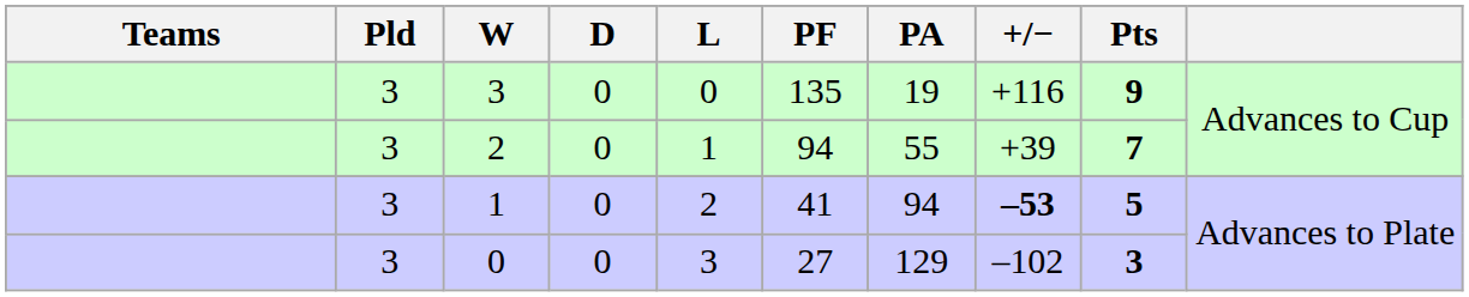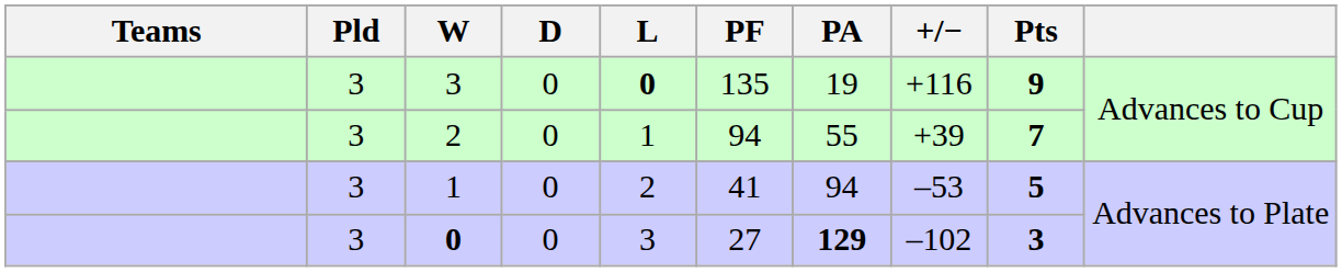row 2 | L: normal -> bold
row 4 | +/−: bold -> normal
row 5 | W: normal -> bold
row 5 | PA: normal -> bold
